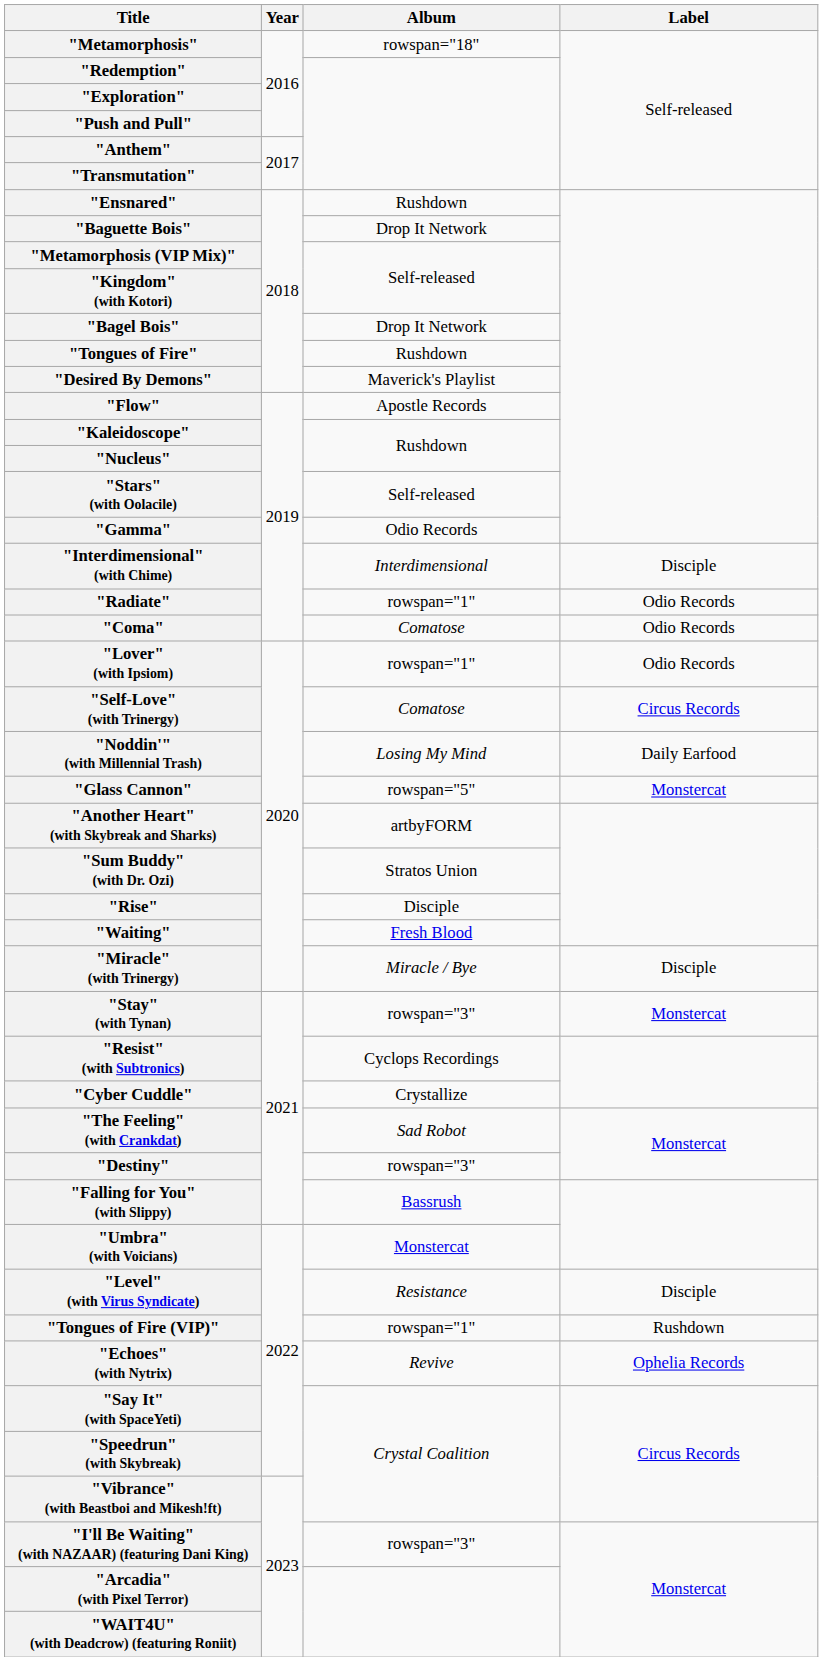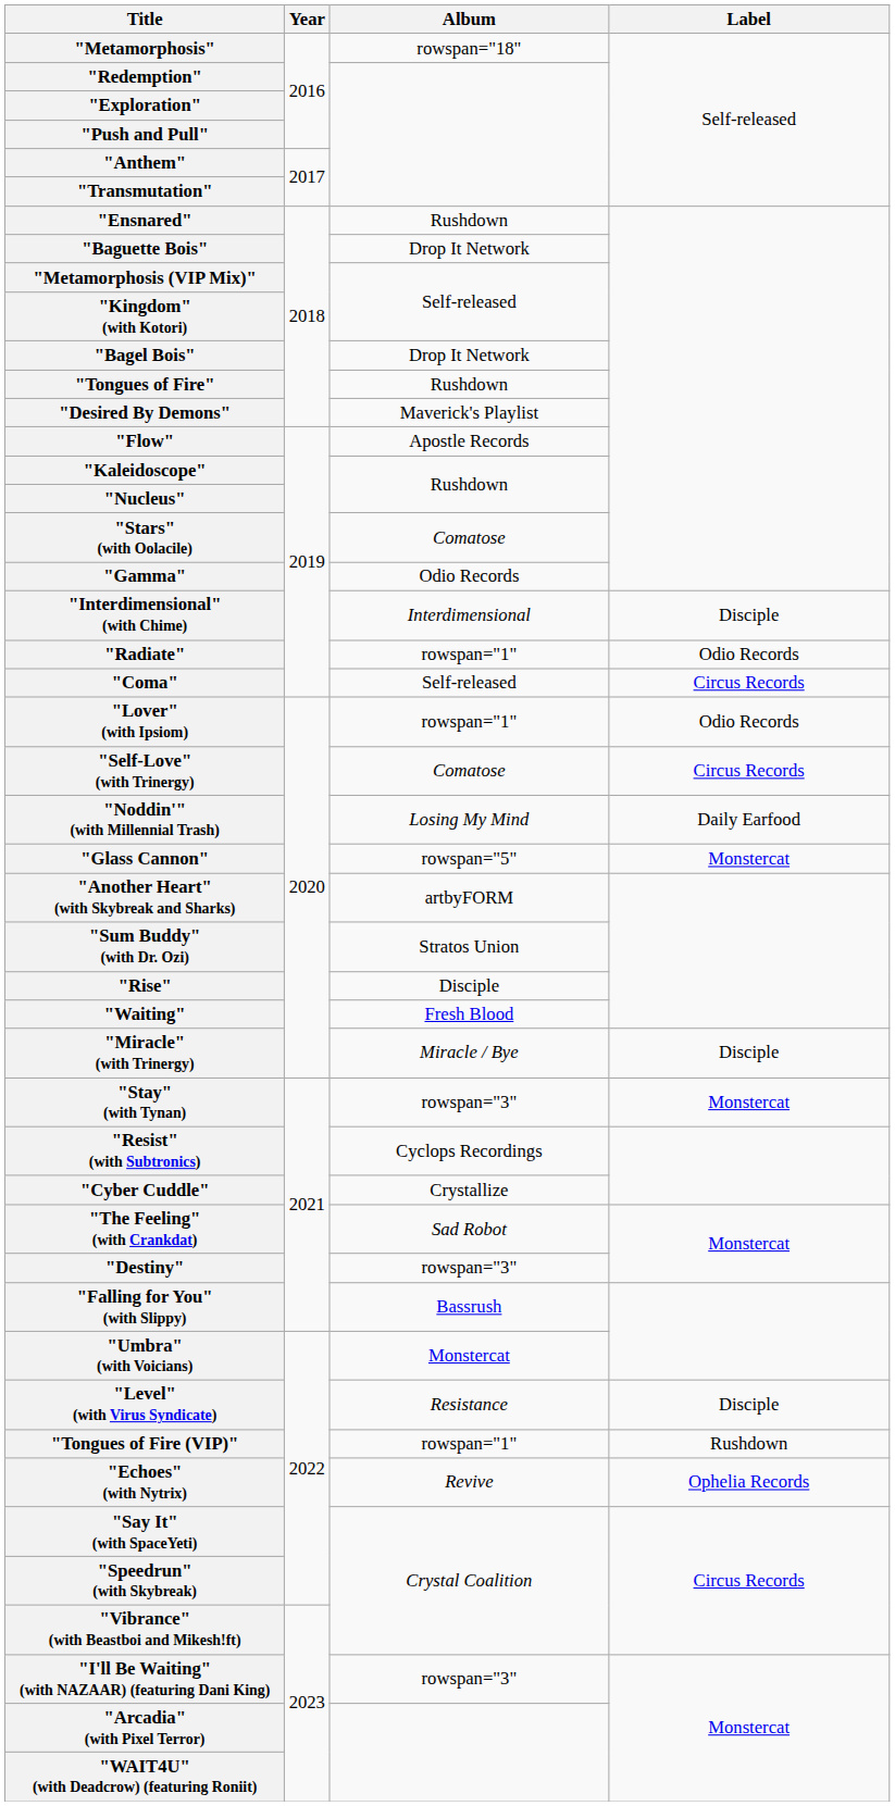"Stars" (with Oolacile) | Album: Self-released -> Comatose
"Coma" | Album: Comatose -> Self-released
"Coma" | Label: Odio Records -> Circus Records
